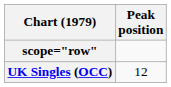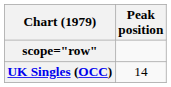UK Singles (OCC) | Peak position: 12 -> 14
